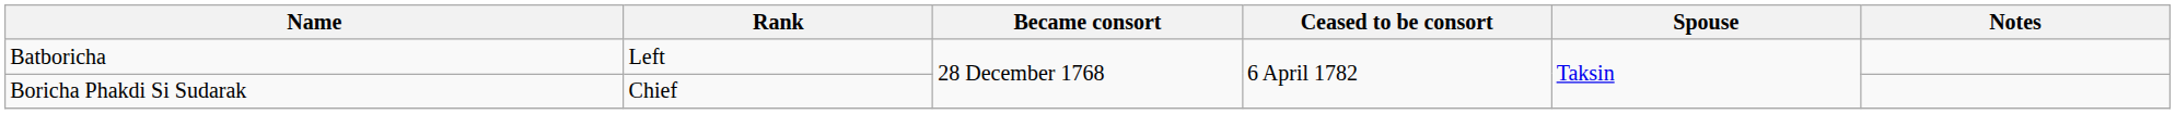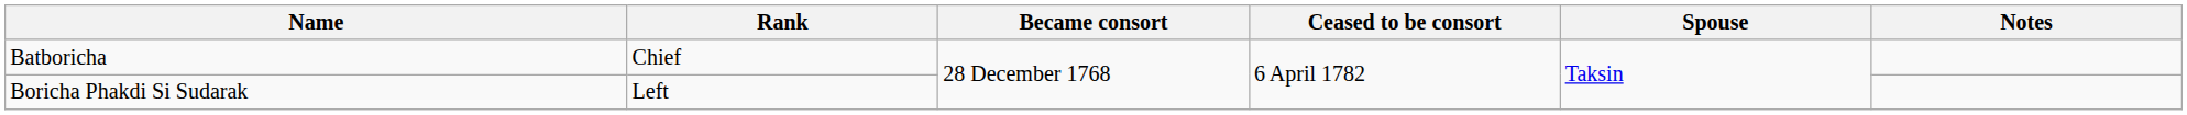Batboricha | Rank: Left -> Chief
Boricha Phakdi Si Sudarak | Rank: Chief -> Left
